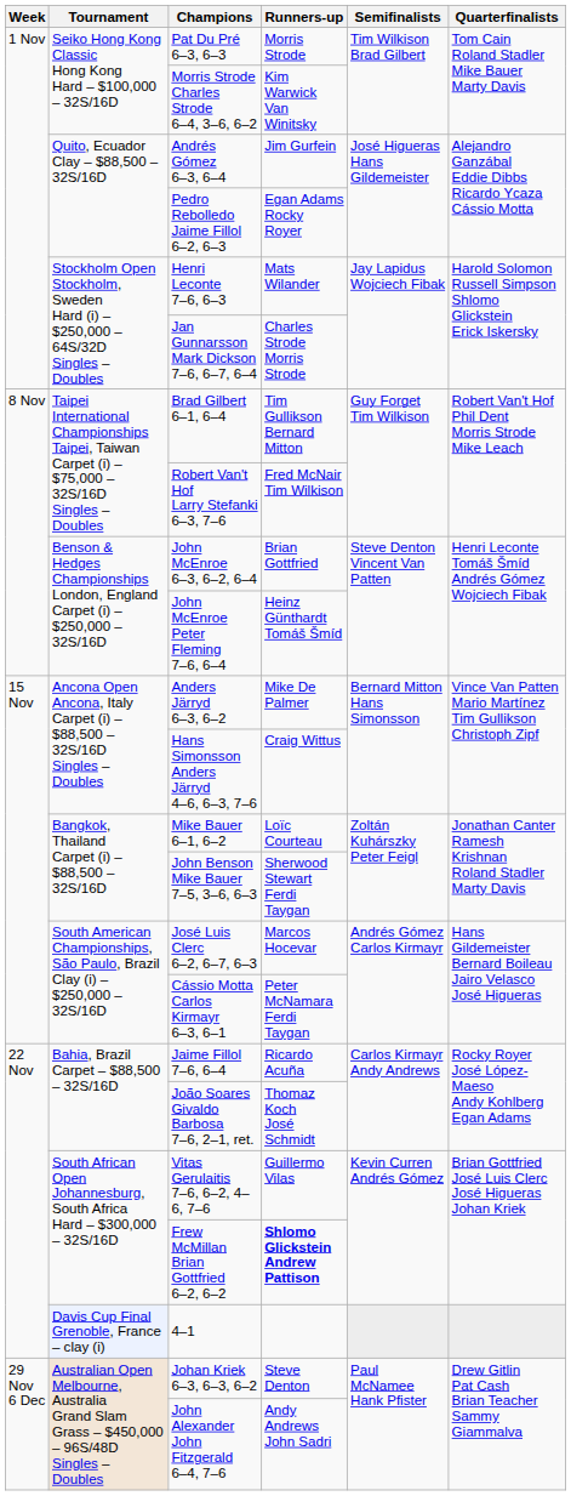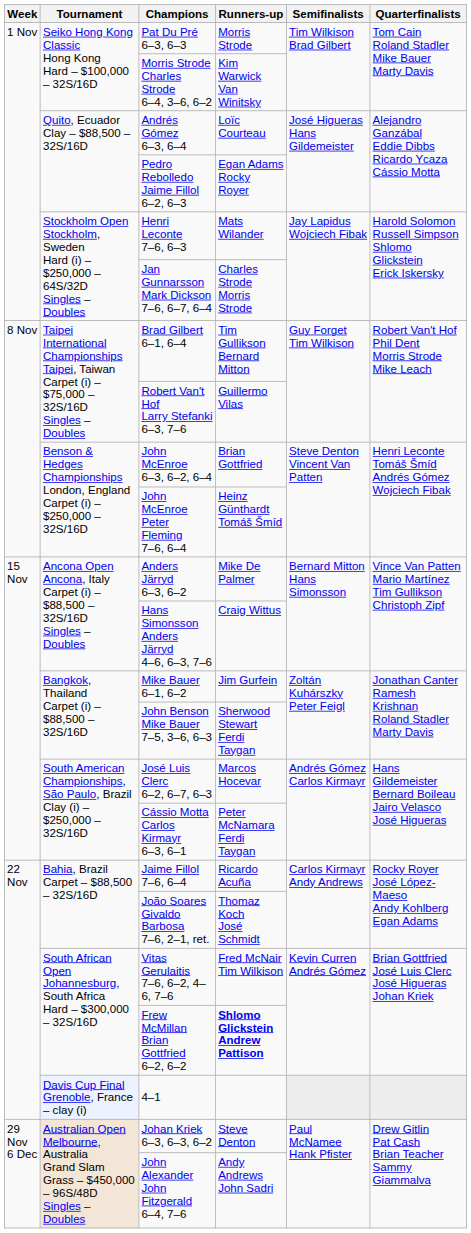Andrés Gómez 6–3, 6–4 | Runners-up: Jim Gurfein -> Loïc Courteau
Robert Van't Hof Larry Stefanki 6–3, 7–6 | Runners-up: Fred McNair Tim Wilkison -> Guillermo Vilas
Mike Bauer 6–1, 6–2 | Runners-up: Loïc Courteau -> Jim Gurfein
Vitas Gerulaitis 7–6, 6–2, 4–6, 7–6 | Runners-up: Guillermo Vilas -> Fred McNair Tim Wilkison
